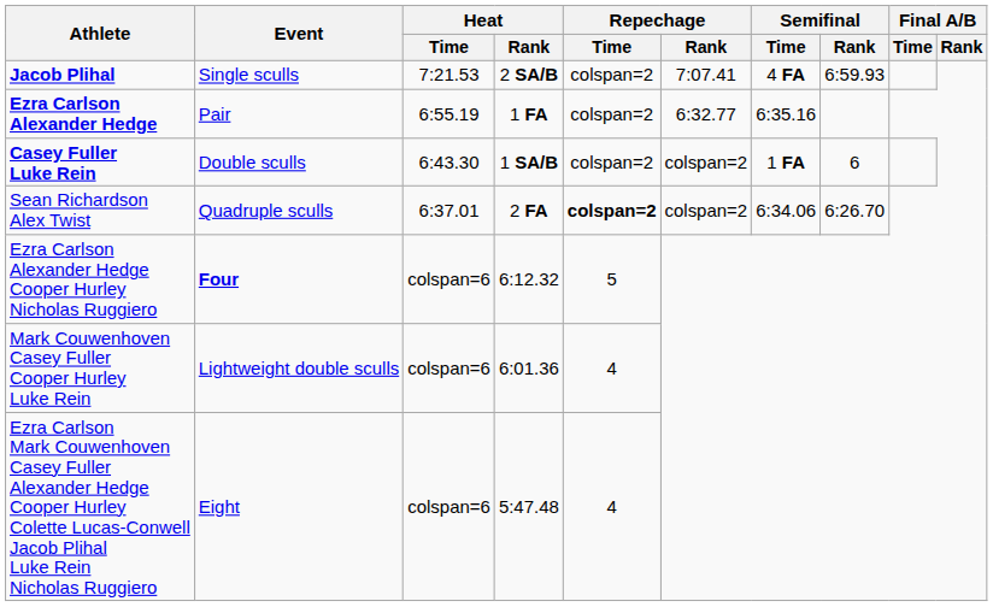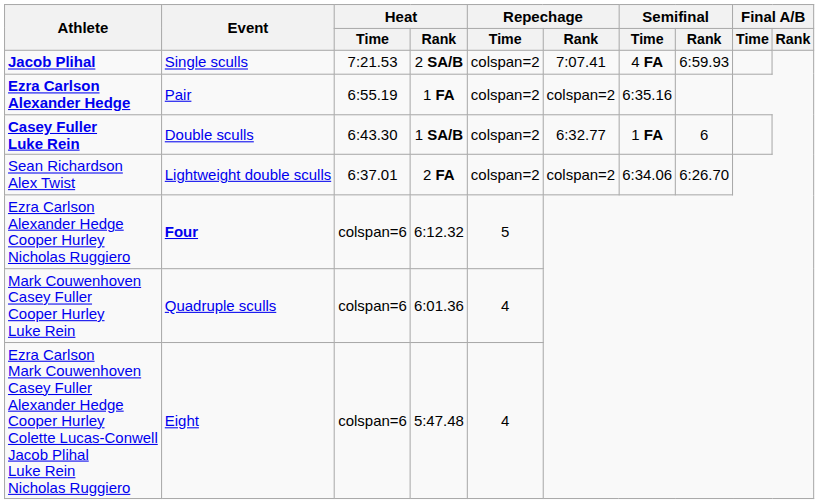Ezra Carlson Alexander Hedge | Repechage / Rank: 6:32.77 -> colspan=2
Casey Fuller Luke Rein | Repechage / Rank: colspan=2 -> 6:32.77
Sean Richardson Alex Twist | Event: Quadruple sculls -> Lightweight double sculls
Sean Richardson Alex Twist | Repechage / Time: bold -> normal
Mark Couwenhoven Casey Fuller Cooper Hurley Luke Rein | Event: Lightweight double sculls -> Quadruple sculls
